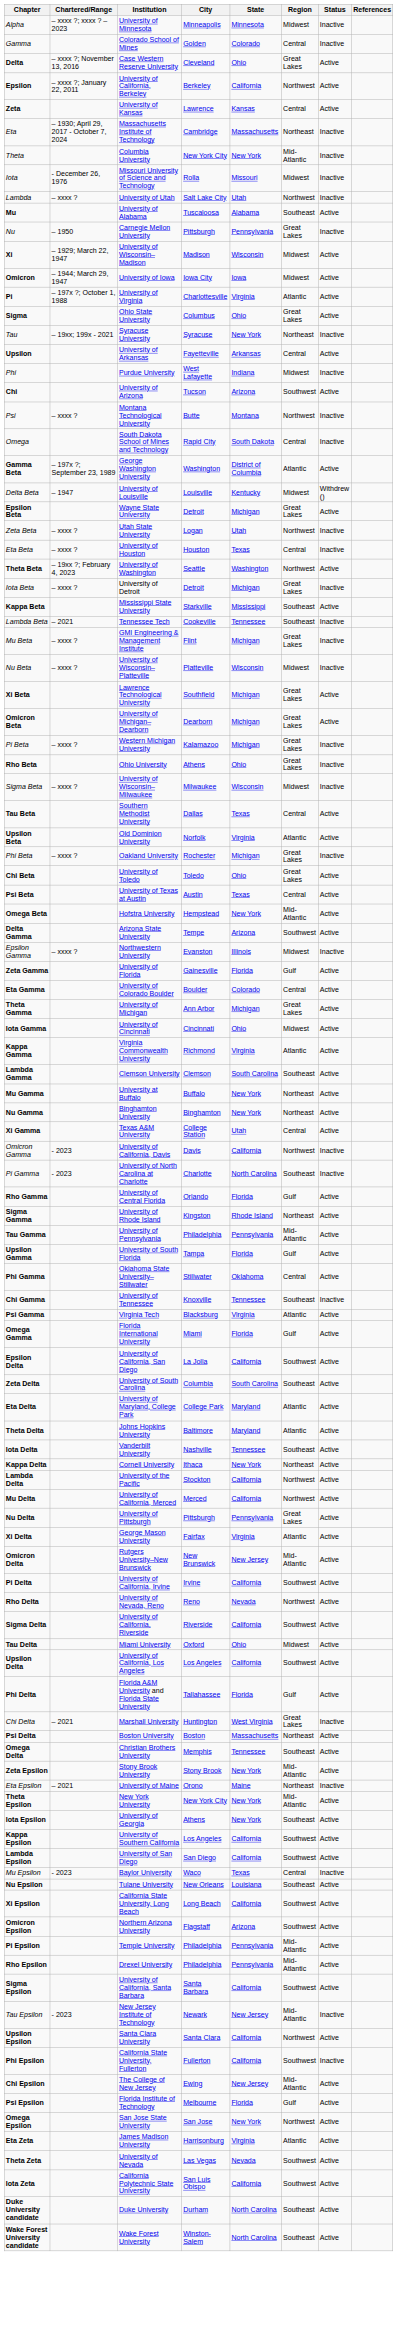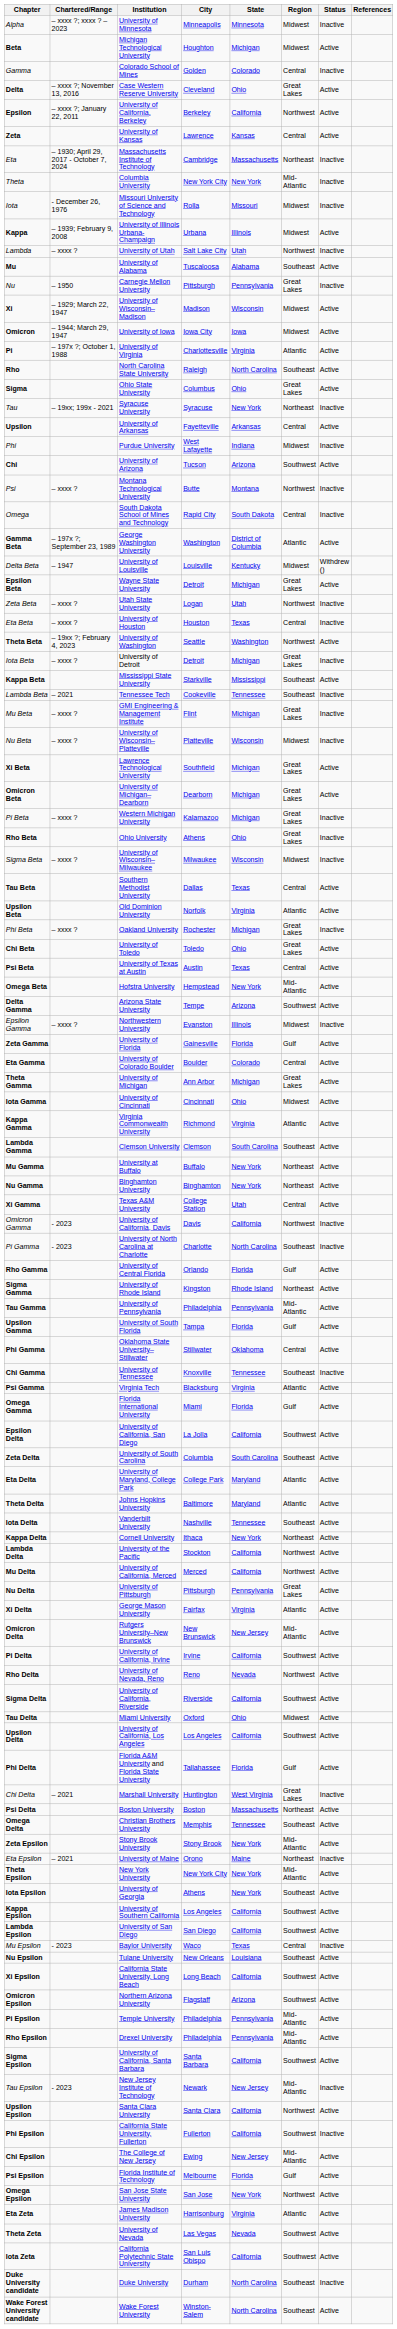+ row: Beta | Michigan Technological University | Houghton | Michigan | Midwest | Active
+ row: Kappa | – 1939; February 9, 2008 | University of Illinois Urbana-Champaign | Urbana | Illinois | Midwest | Active
+ row: Rho | North Carolina State University | Raleigh | North Carolina | Southeast | Active
Duke University candidate | Status: Active -> Inactive
